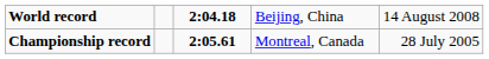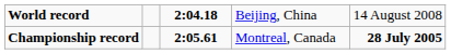Championship record | column 5: normal -> bold
